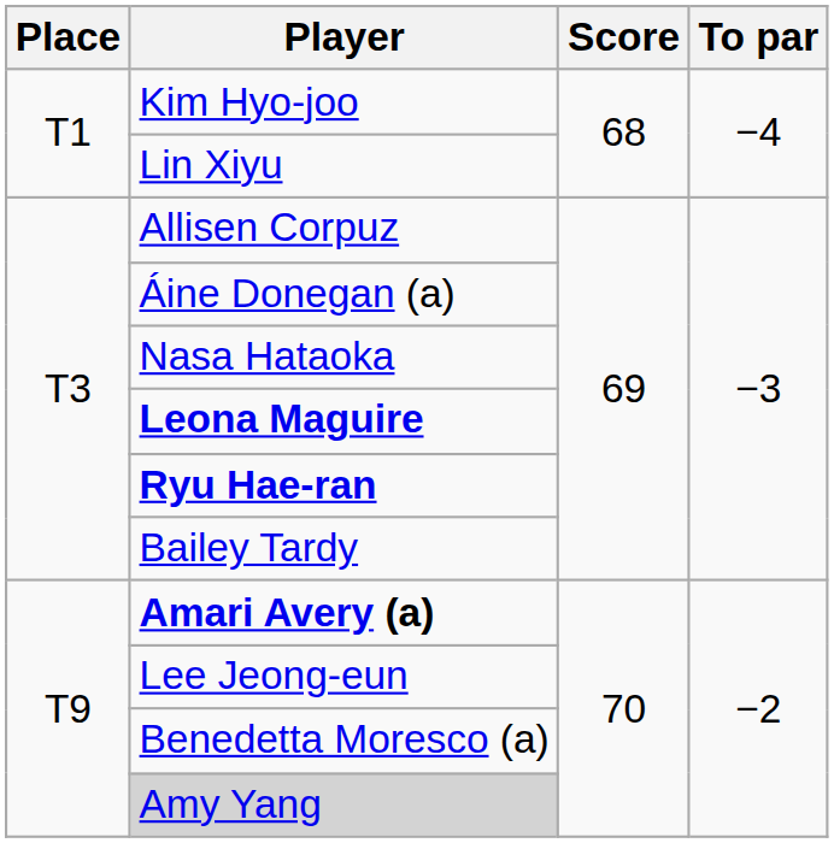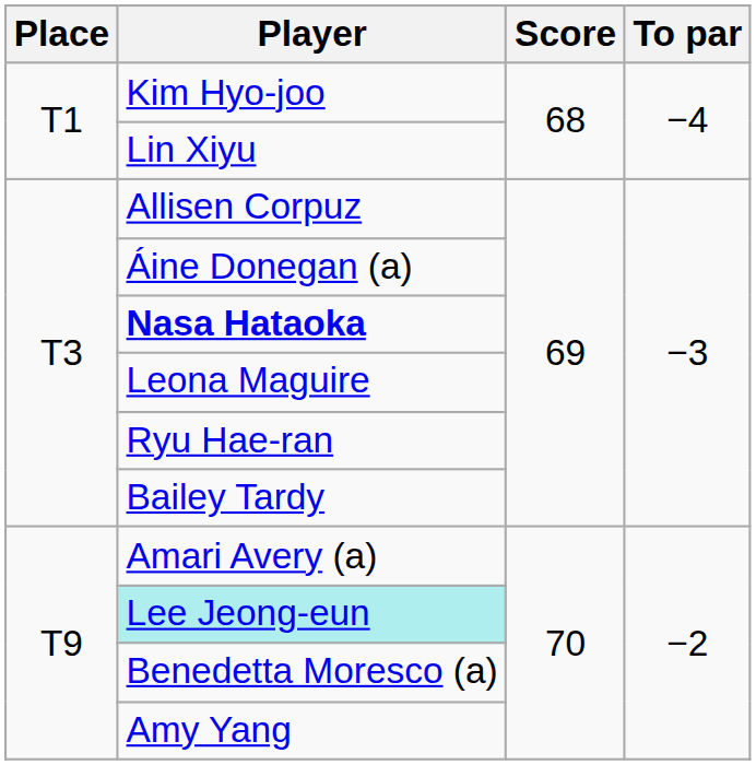Nasa Hataoka | Player: normal -> bold
Leona Maguire | Player: bold -> normal
Ryu Hae-ran | Player: bold -> normal
Amari Avery (a) | Player: bold -> normal
Lee Jeong-eun | Player: no background -> paleturquoise background
Amy Yang | Player: lightgrey background -> no background
